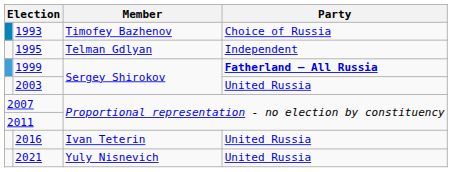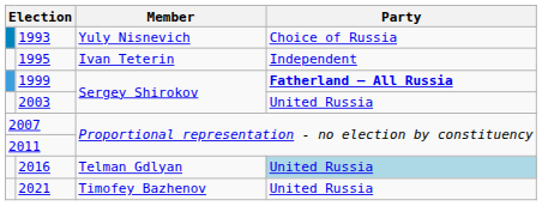1993 | Member: Timofey Bazhenov -> Yuly Nisnevich
1995 | Member: Telman Gdlyan -> Ivan Teterin
2016 | Member: Ivan Teterin -> Telman Gdlyan
2016 | Party: no background -> lightblue background
2021 | Member: Yuly Nisnevich -> Timofey Bazhenov
